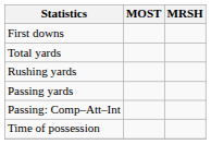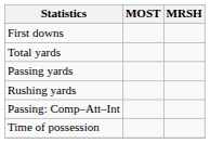rows swapped: Rushing yards <-> Passing yards
